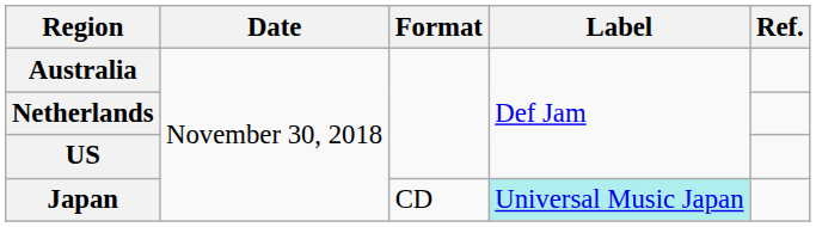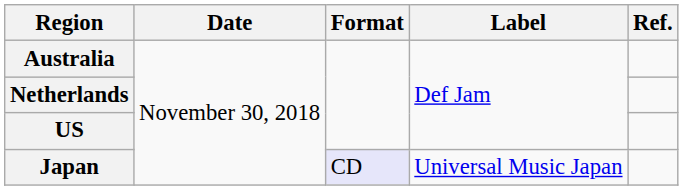Japan | Format: no background -> lavender background
Japan | Label: paleturquoise background -> no background
